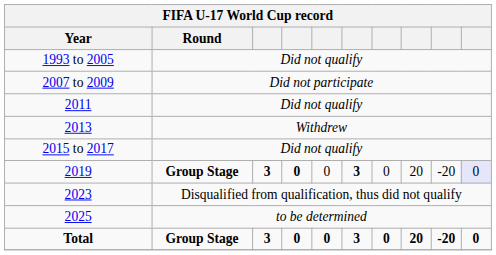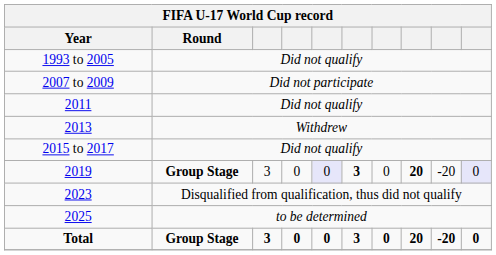2019 | column 3: bold -> normal
2019 | column 4: bold -> normal
2019 | column 5: no background -> lavender background
2019 | column 8: normal -> bold
